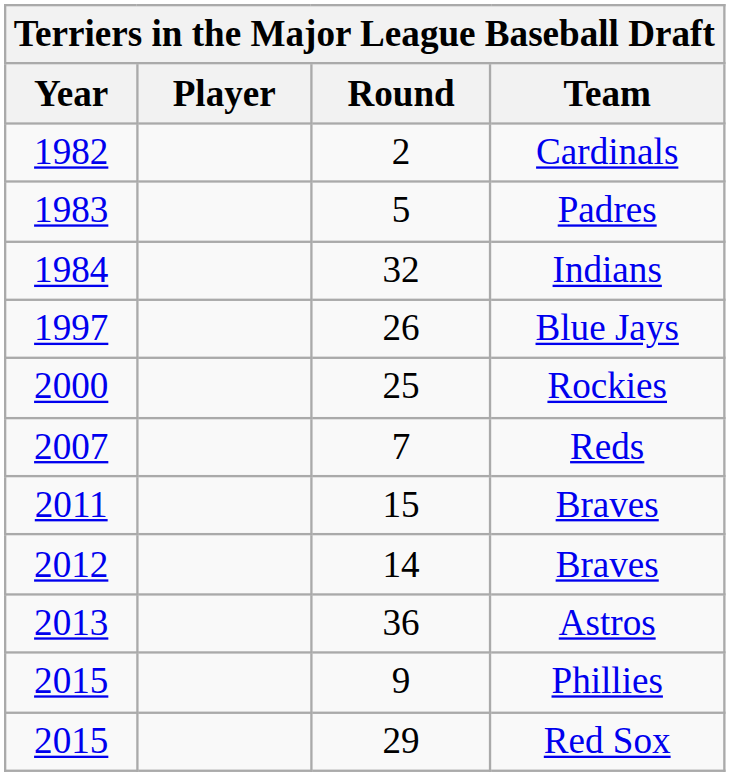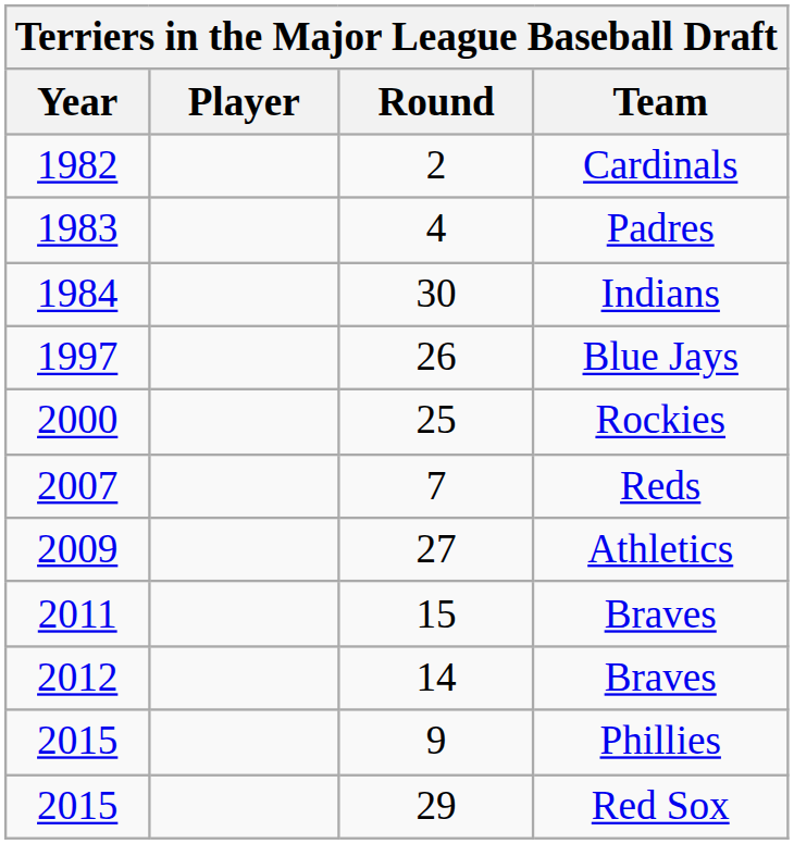Padres | Round: 5 -> 4
Indians | Round: 32 -> 30
+ row: 2009 | 27 | Athletics
- row: 2013 | 36 | Astros
